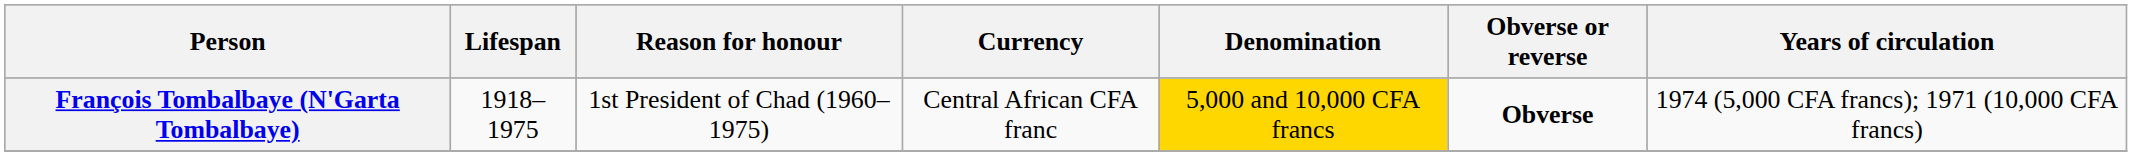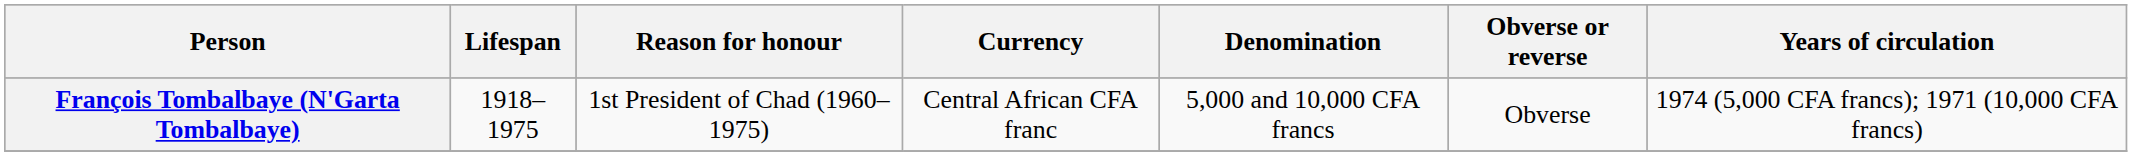François Tombalbaye (N'Garta Tombalbaye) | Denomination: gold background -> no background
François Tombalbaye (N'Garta Tombalbaye) | Obverse or reverse: bold -> normal
